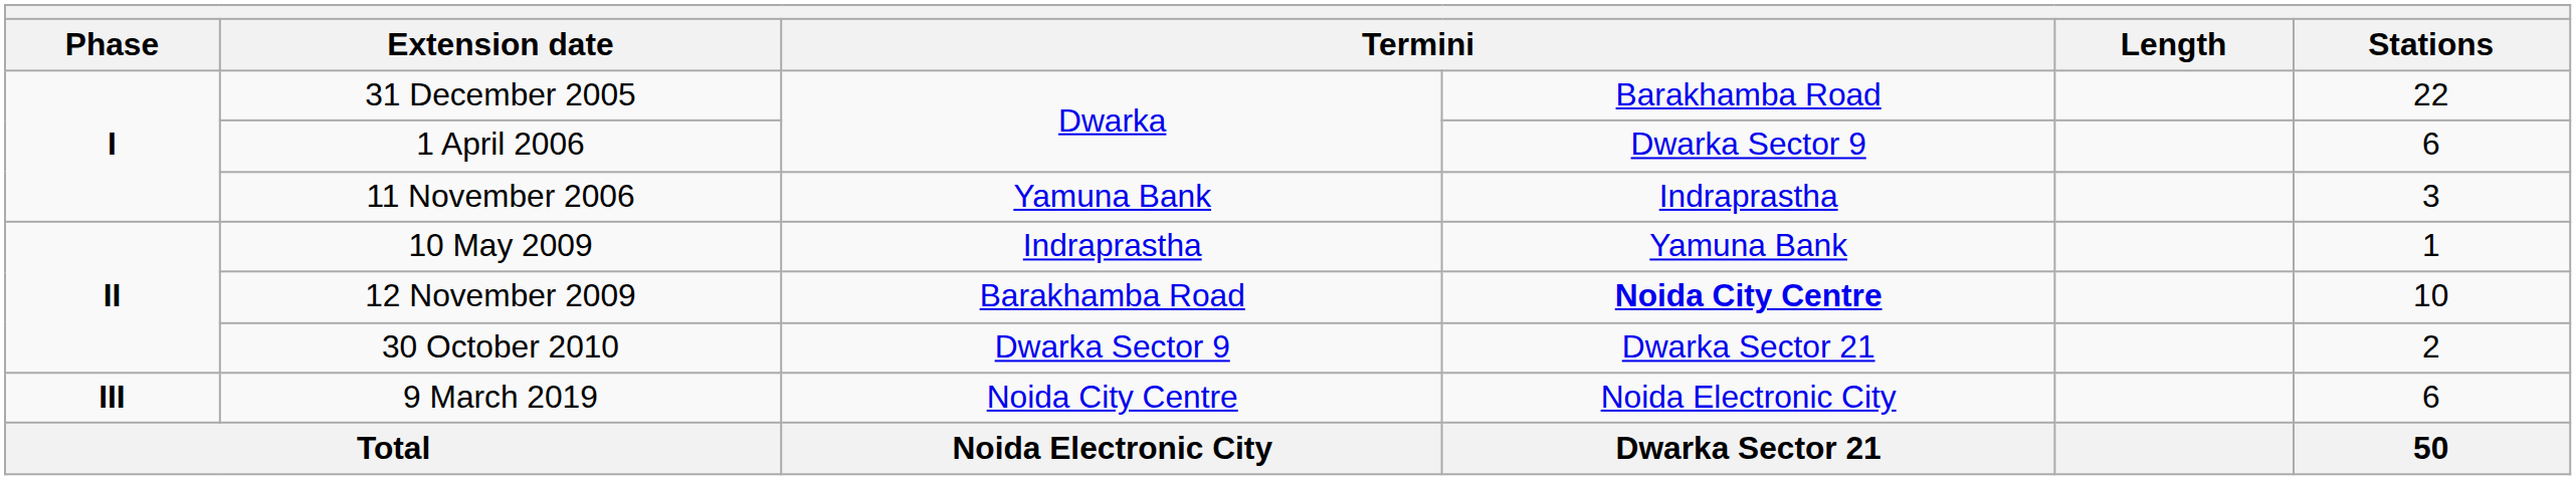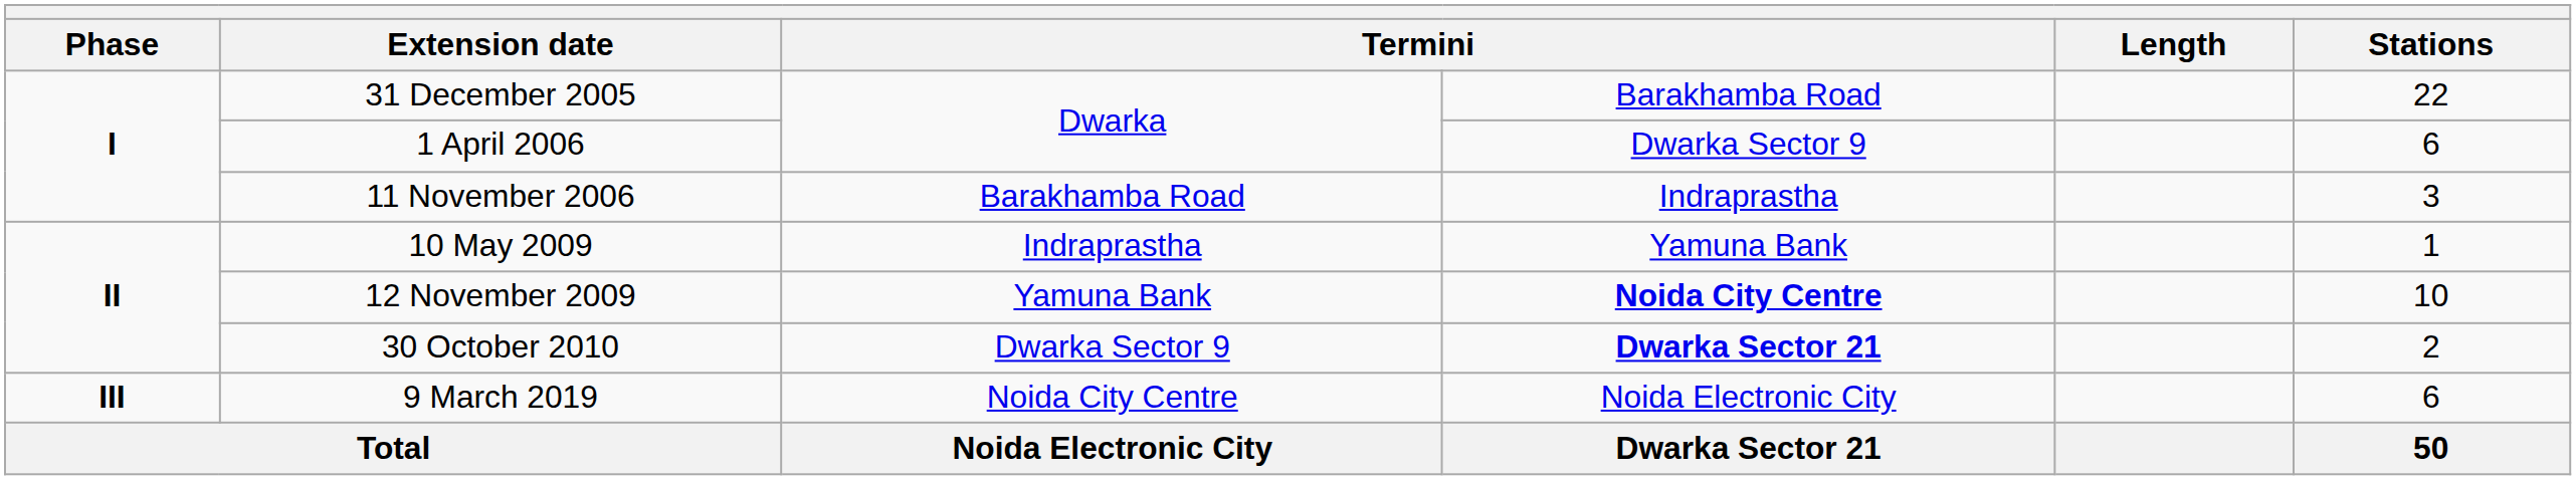11 November 2006 | column 3: Yamuna Bank -> Barakhamba Road
12 November 2009 | column 3: Barakhamba Road -> Yamuna Bank
30 October 2010 | column 4: normal -> bold
